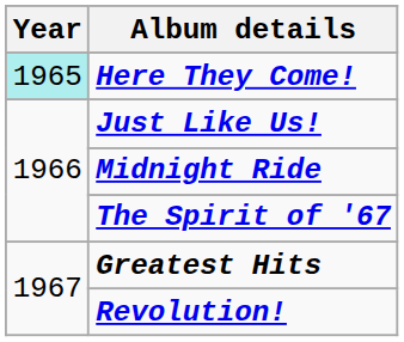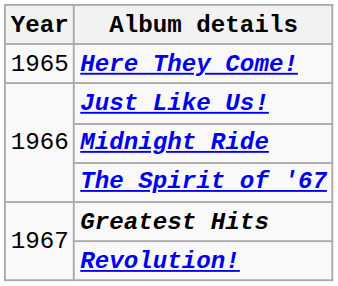Here They Come! | Year: paleturquoise background -> no background
